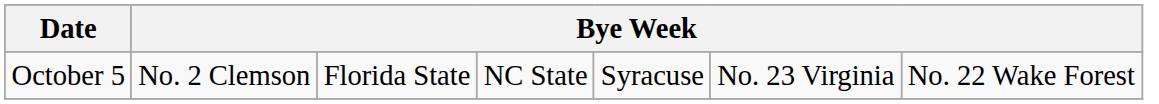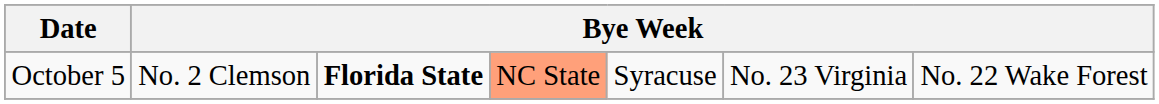October 5 | column 3: normal -> bold
October 5 | column 4: no background -> lightsalmon background
